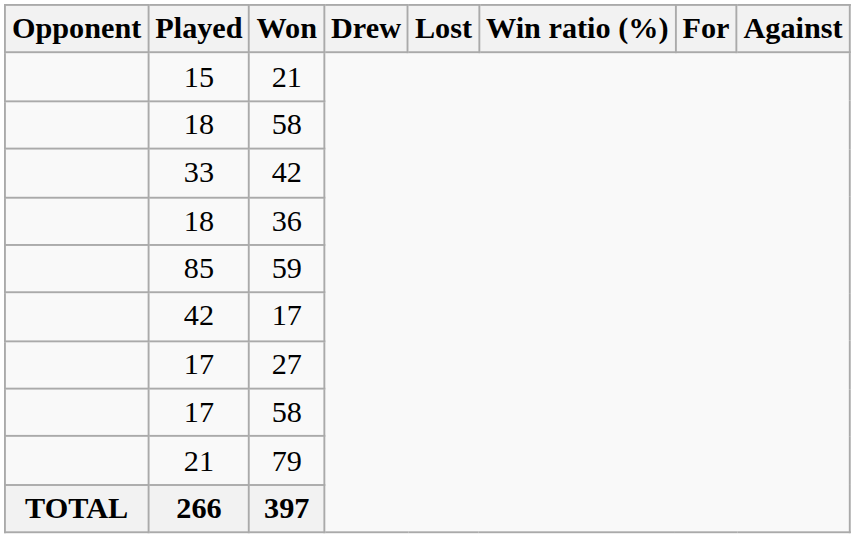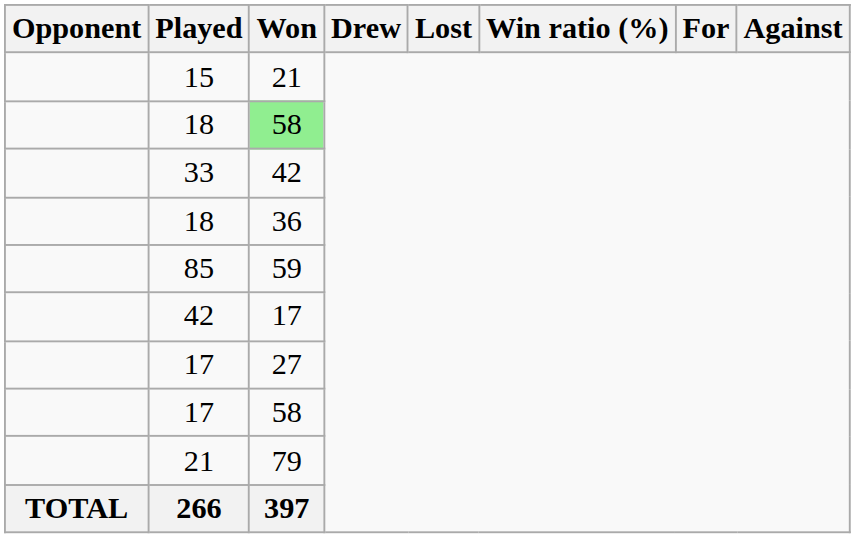18 / 58 | Won: no background -> lightgreen background
